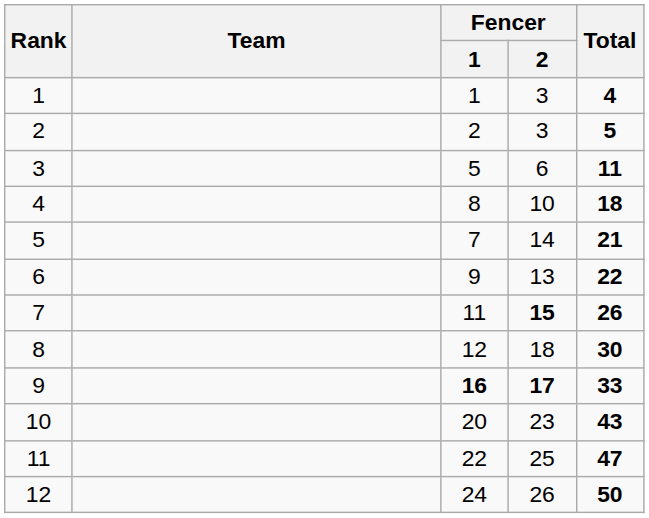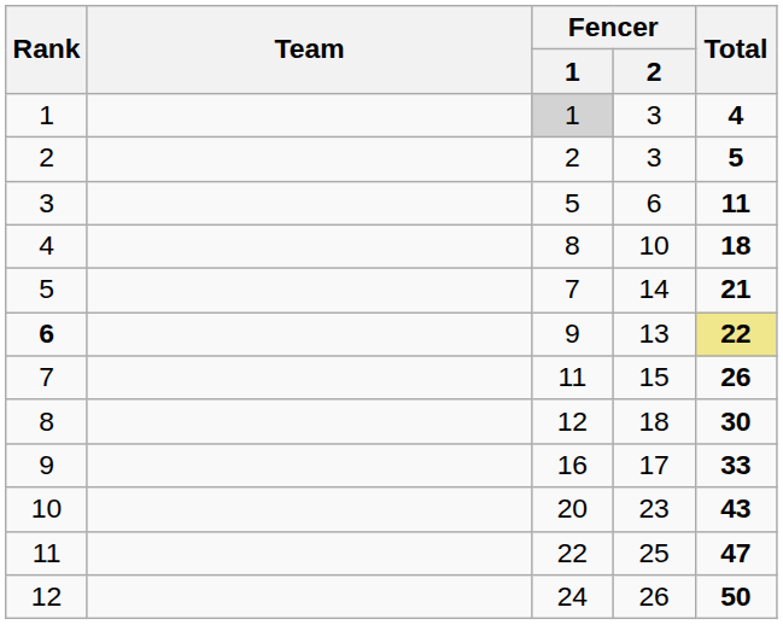row 3 | Fencer / 1: no background -> lightgrey background
row 8 | Rank: normal -> bold
row 8 | Total: no background -> khaki background
row 9 | Fencer / 2: bold -> normal
row 11 | Fencer / 1: bold -> normal
row 11 | Fencer / 2: bold -> normal
